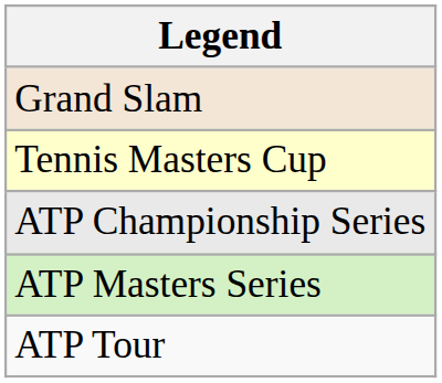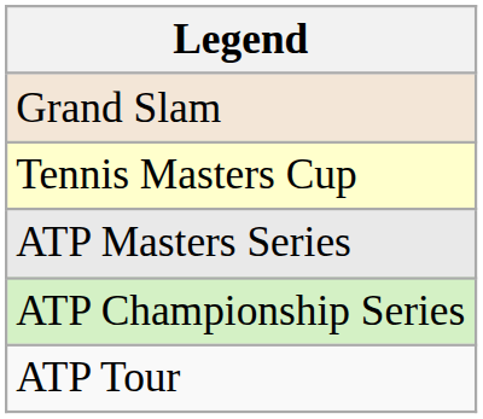row 4 | column 1: ATP Championship Series -> ATP Masters Series
row 5 | column 1: ATP Masters Series -> ATP Championship Series
